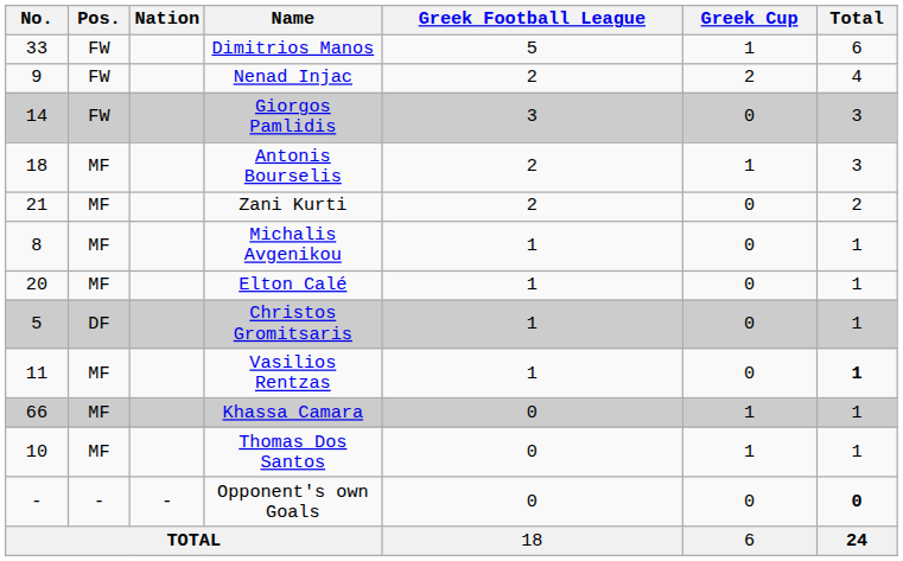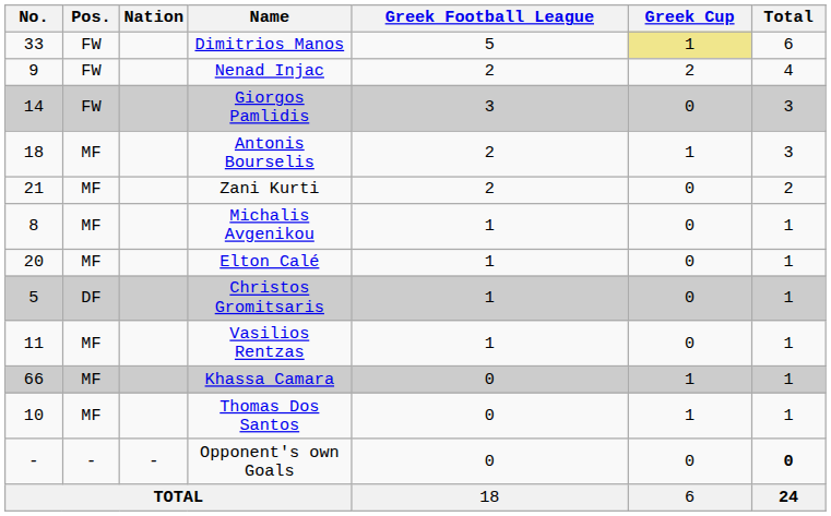Dimitrios Manos | Greek Cup: no background -> khaki background
Vasilios Rentzas | Total: bold -> normal
